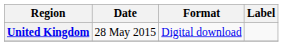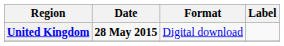United Kingdom | Date: normal -> bold
